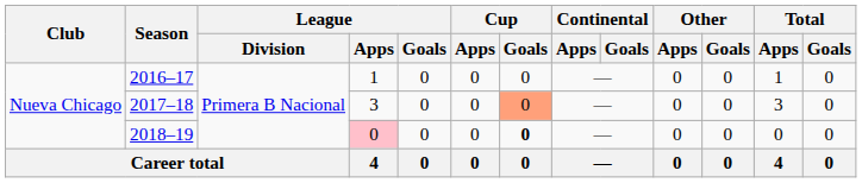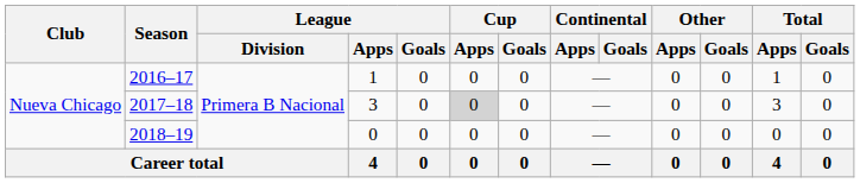2017–18 | Cup / Apps: no background -> lightgrey background
2017–18 | Cup / Goals: lightsalmon background -> no background
2018–19 | League / Apps: pink background -> no background
2018–19 | Cup / Goals: bold -> normal
